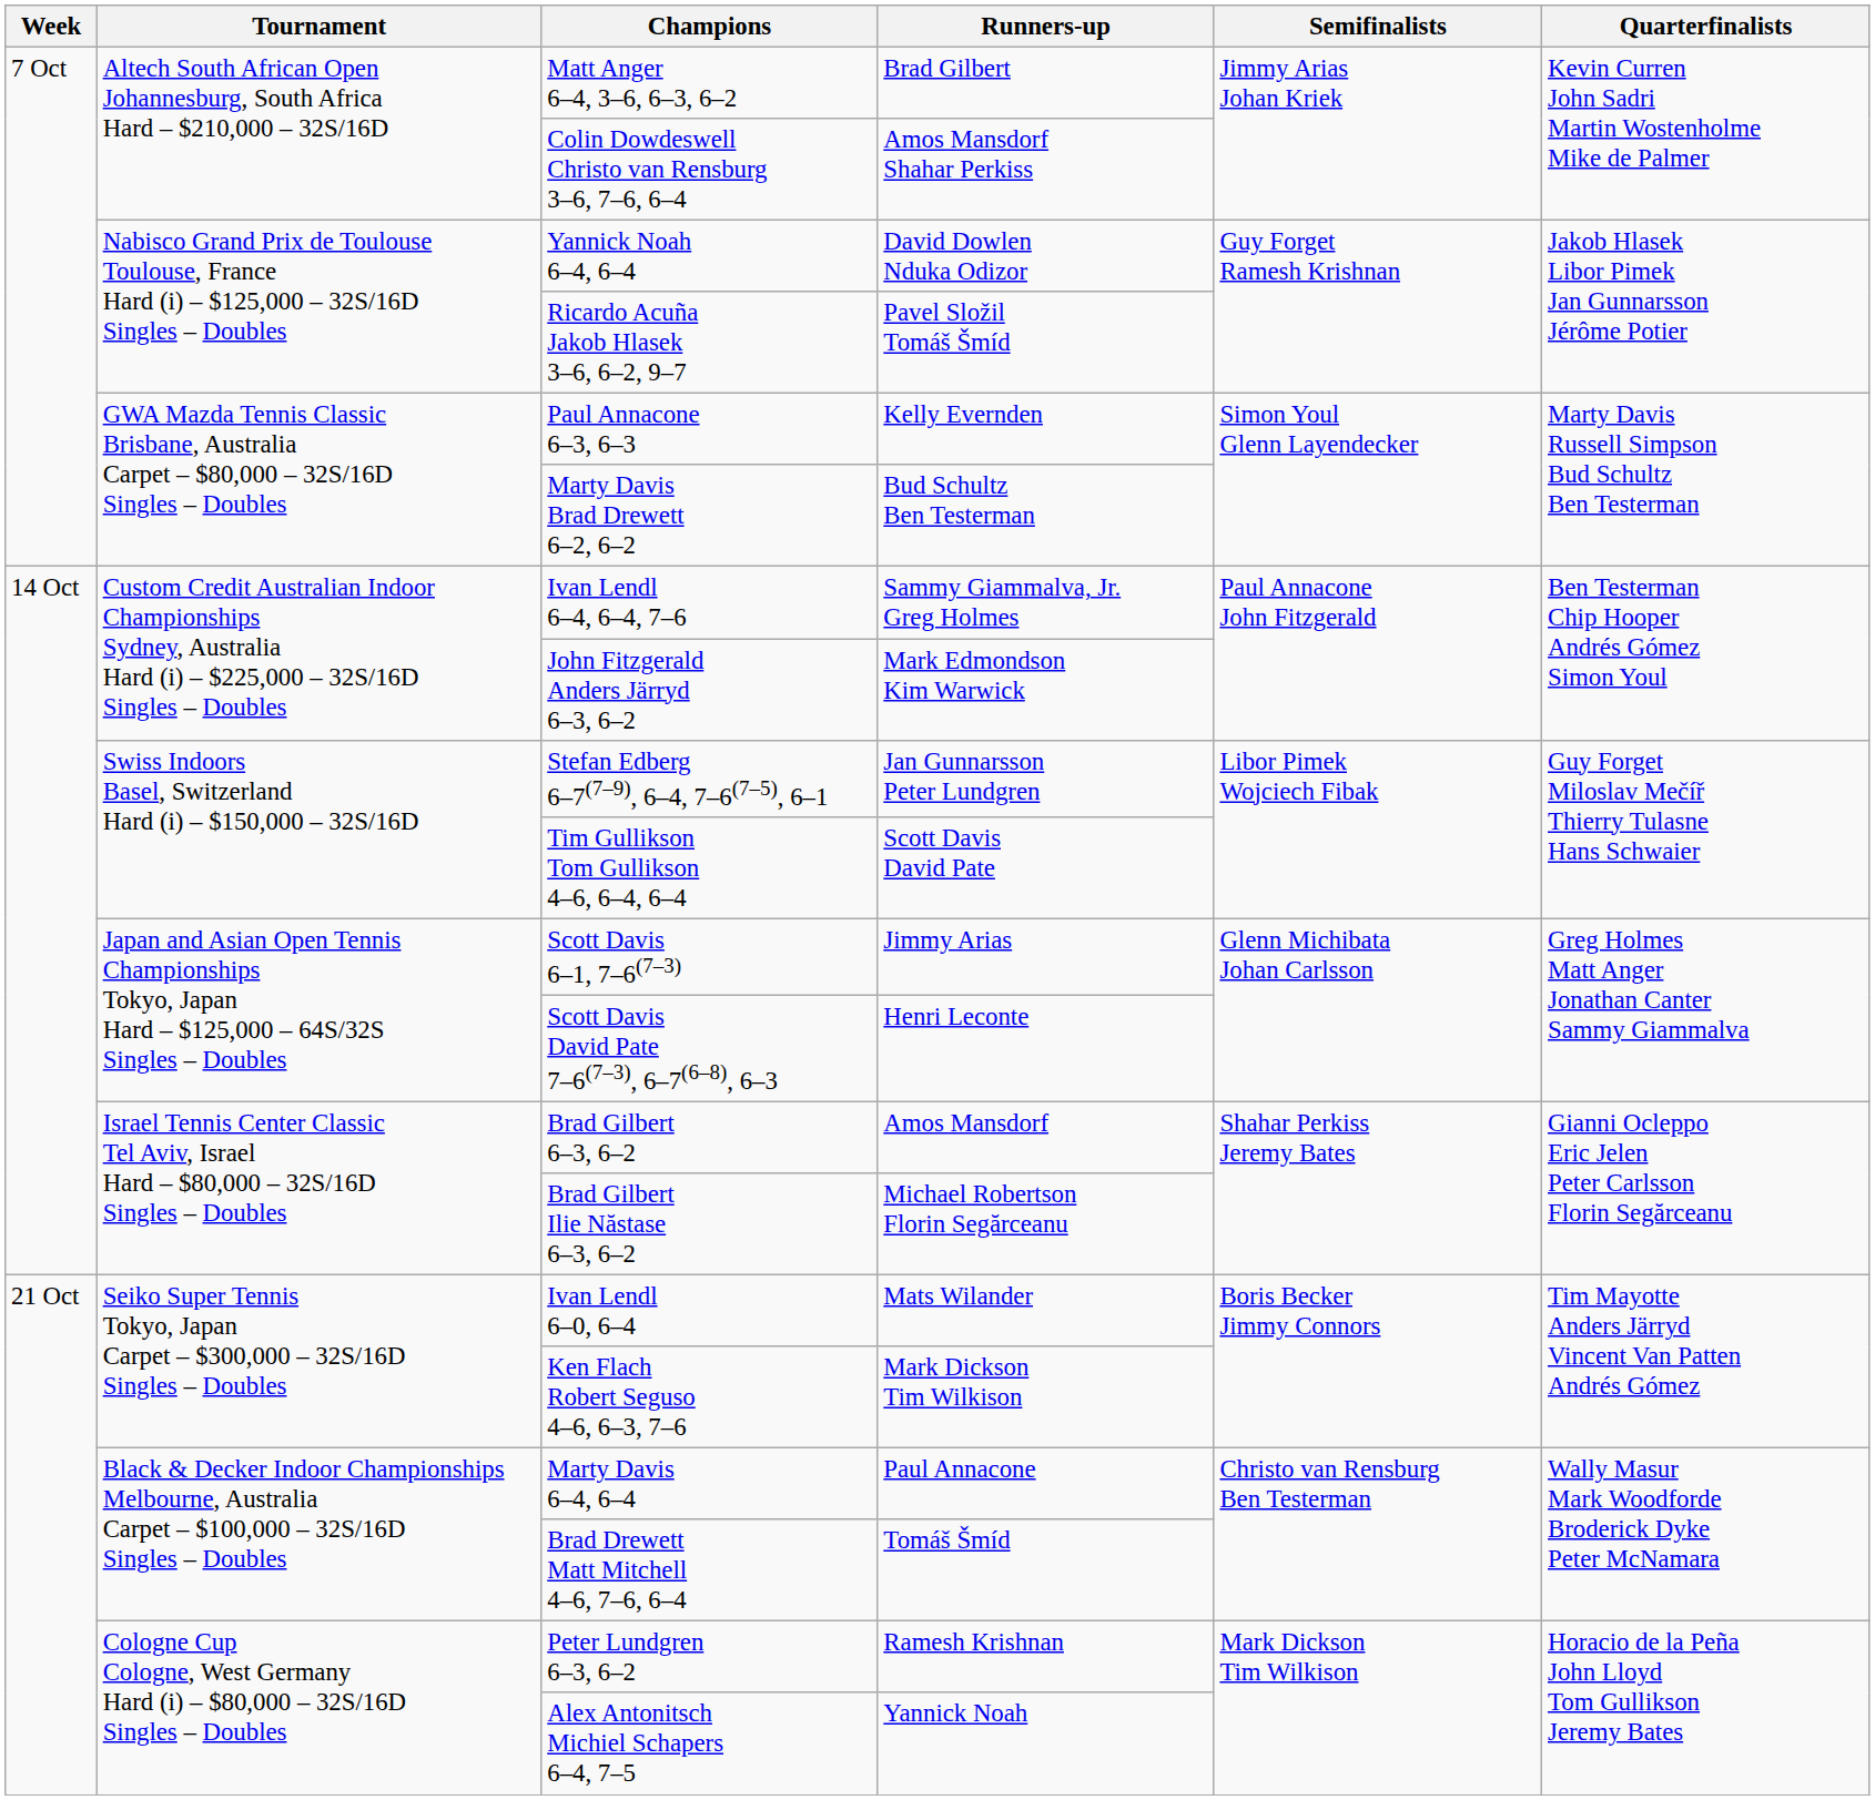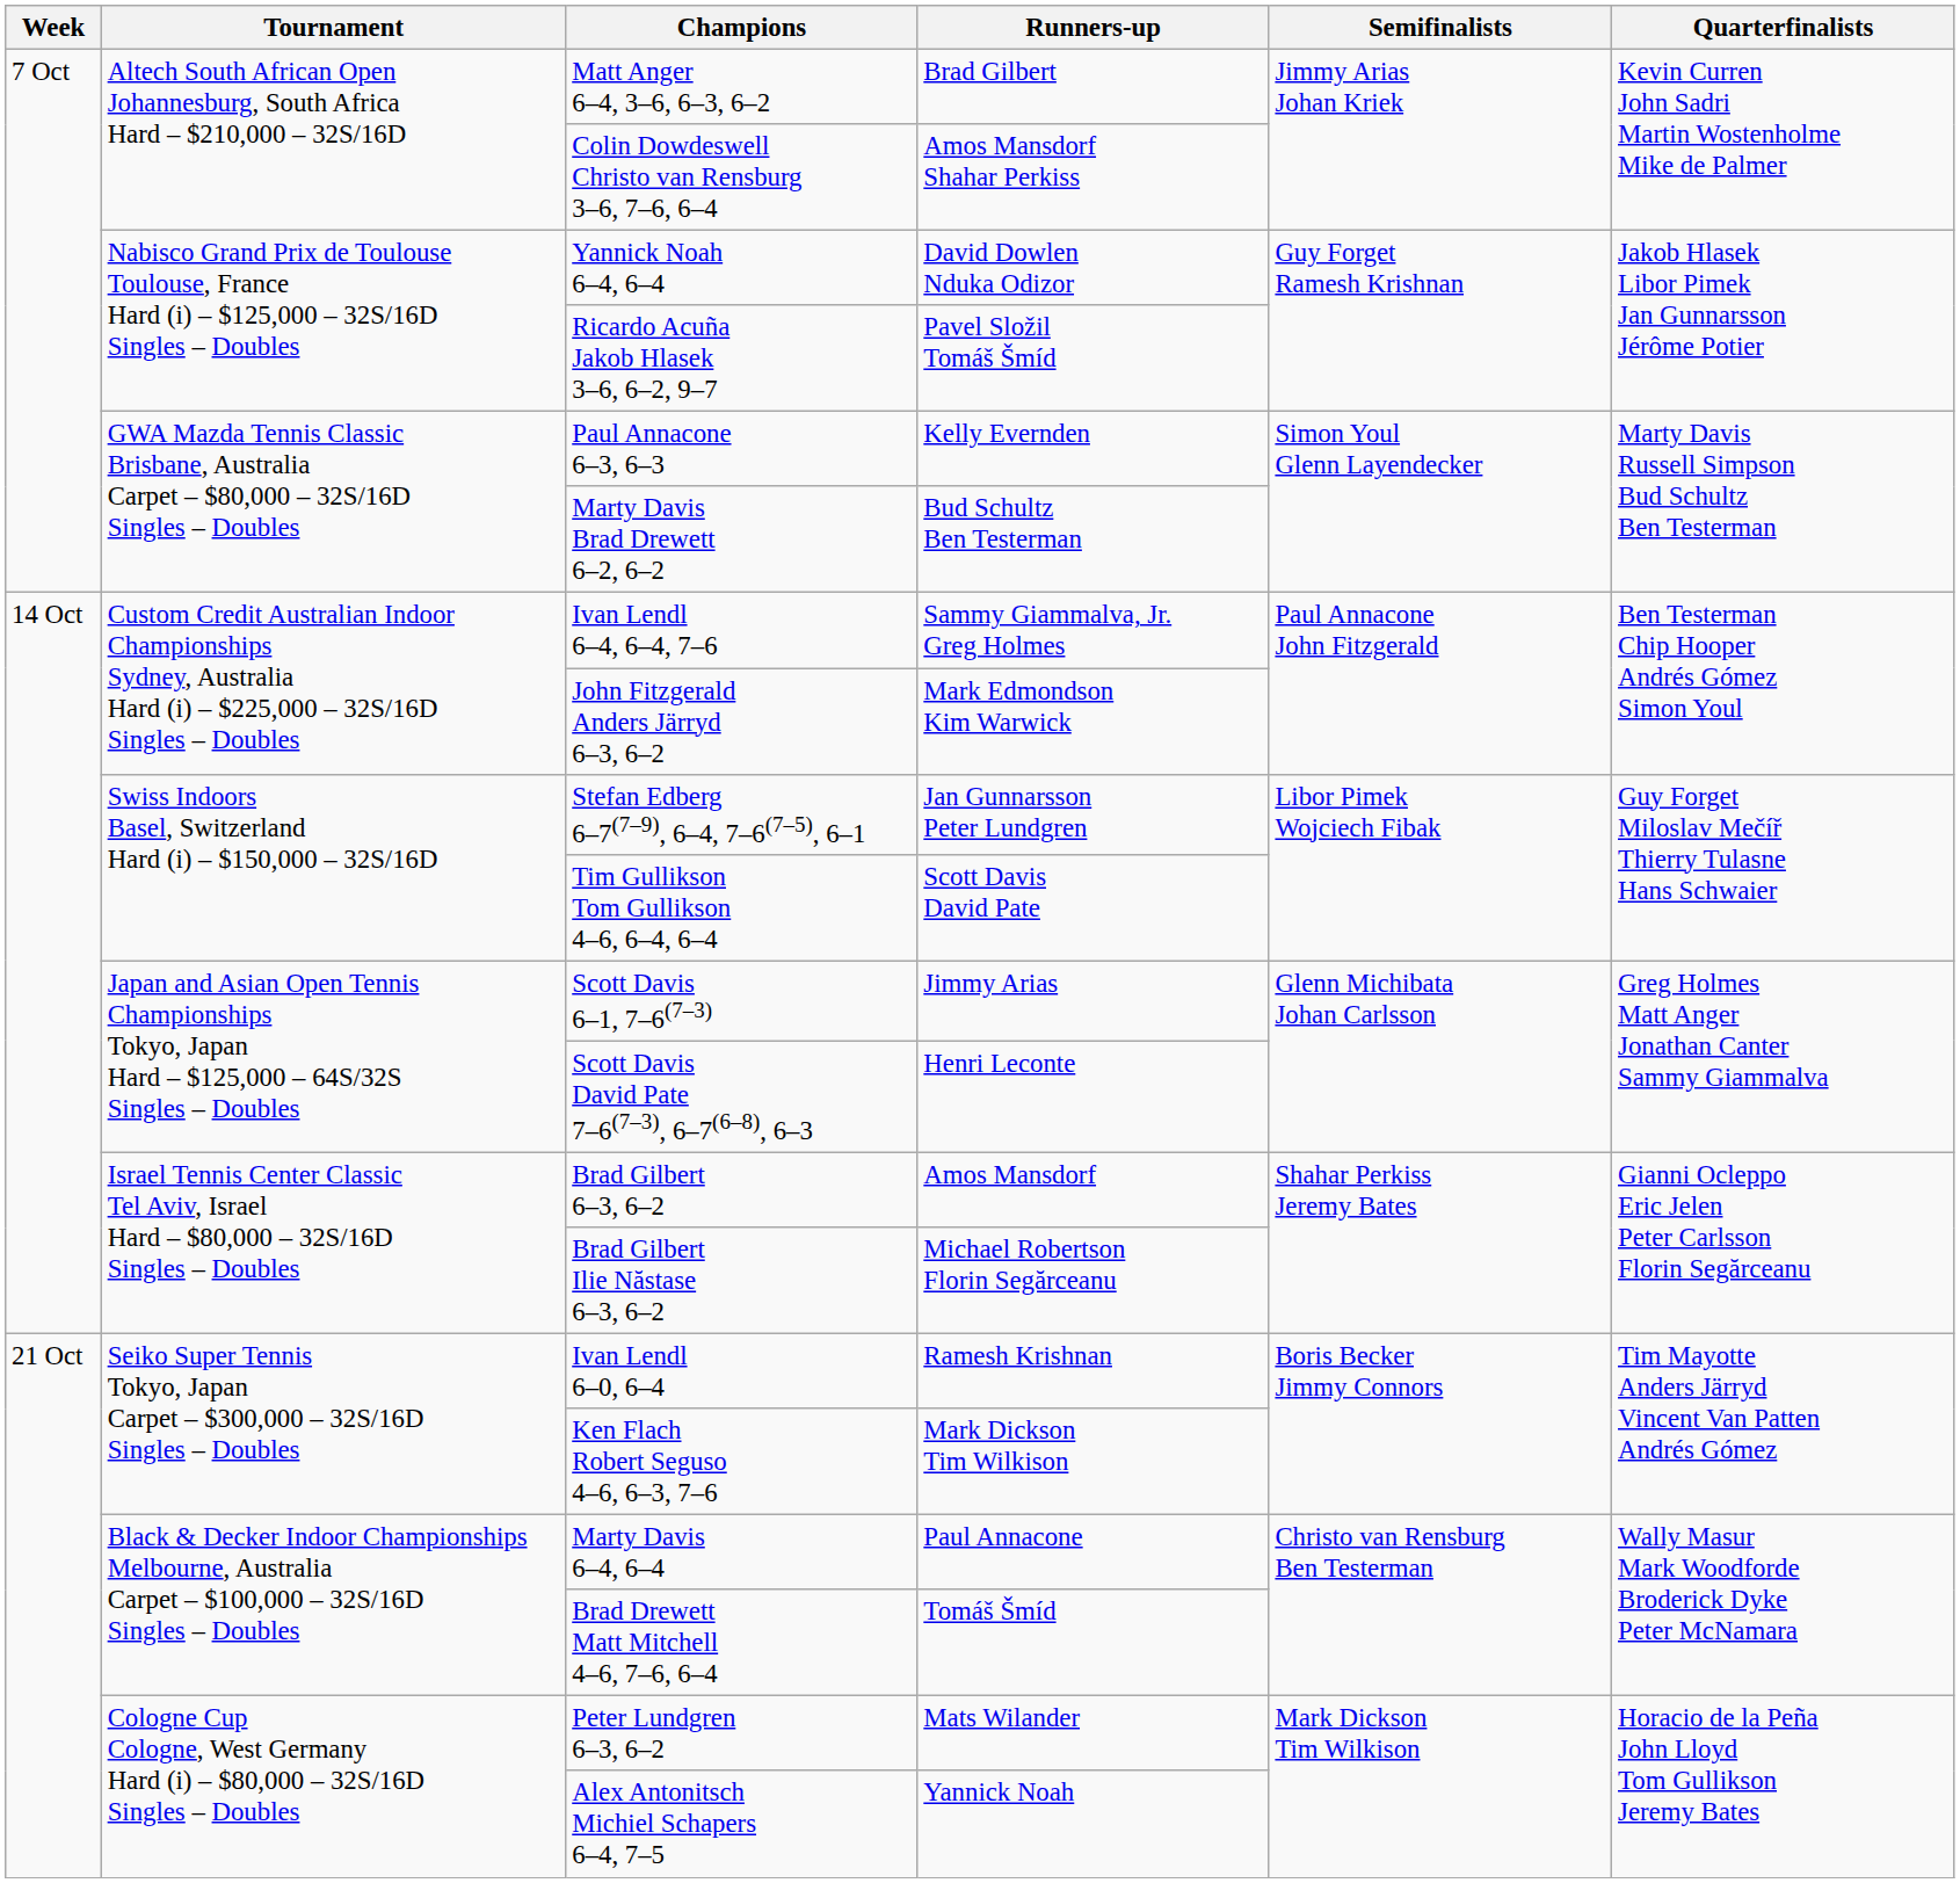Ivan Lendl 6–0, 6–4 | Runners-up: Mats Wilander -> Ramesh Krishnan
Peter Lundgren 6–3, 6–2 | Runners-up: Ramesh Krishnan -> Mats Wilander
